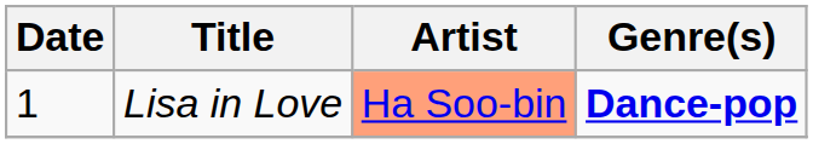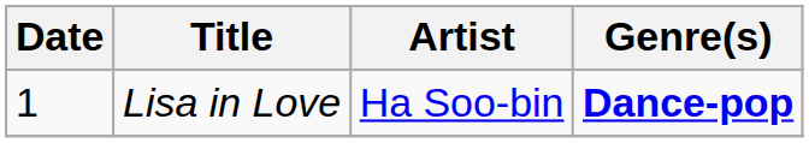Lisa in Love | Artist: lightsalmon background -> no background
